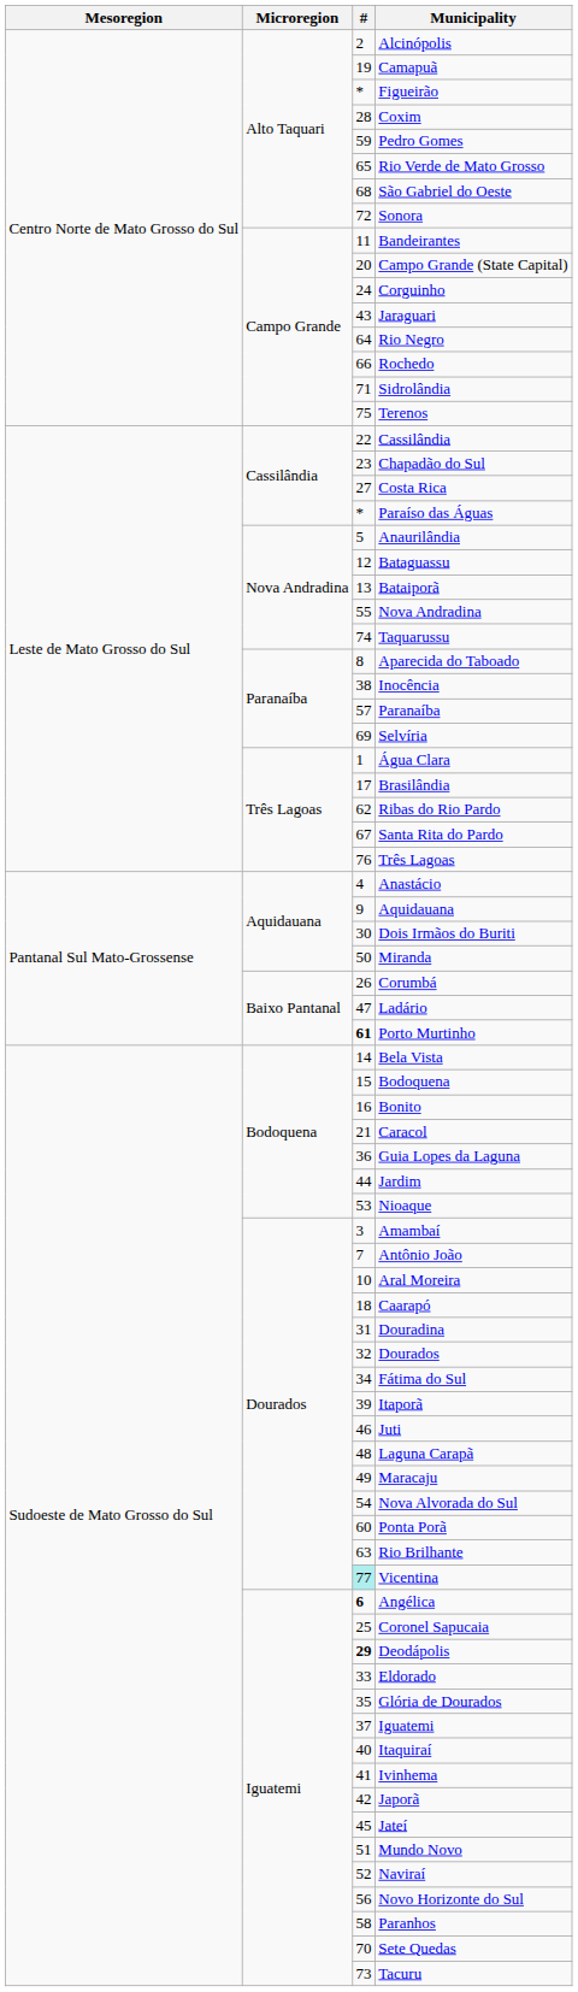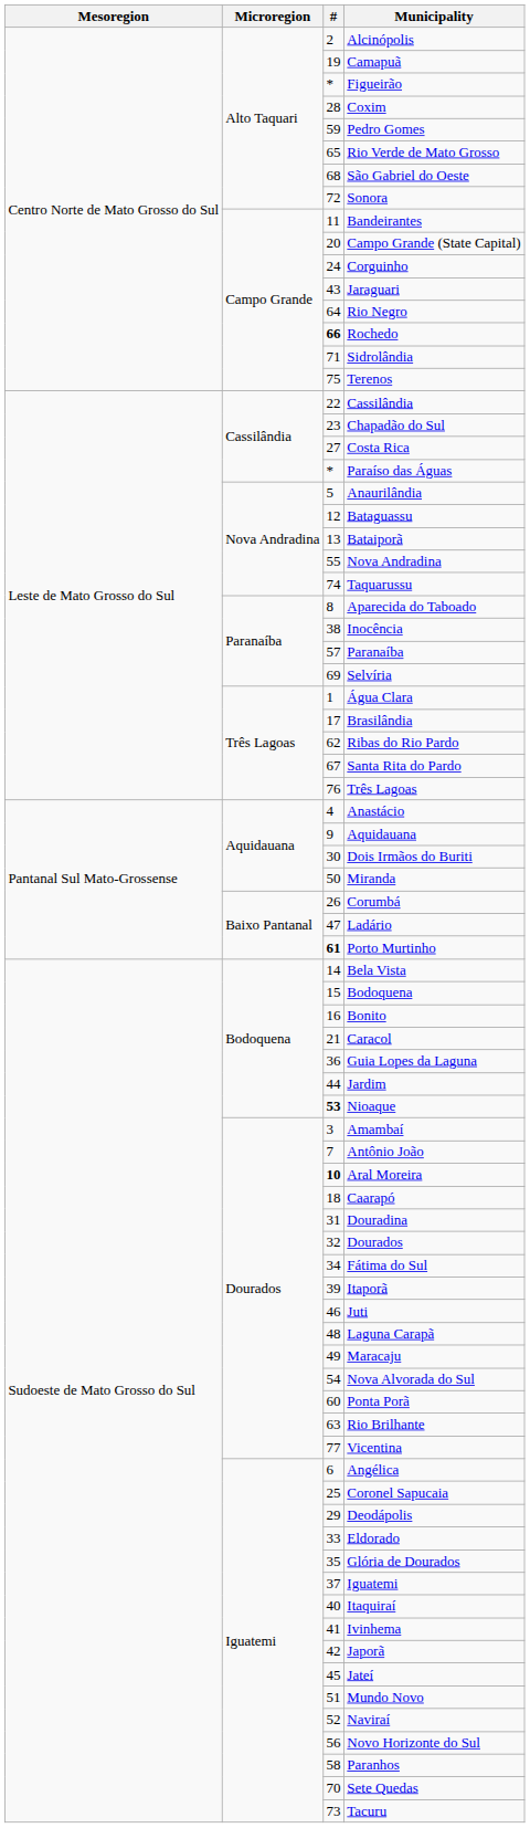Rochedo | #: normal -> bold
Nioaque | #: normal -> bold
Aral Moreira | #: normal -> bold
Vicentina | #: paleturquoise background -> no background
Angélica | #: bold -> normal
Deodápolis | #: bold -> normal
